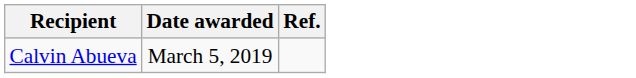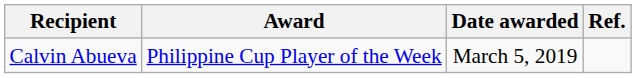+ column: Award | Philippine Cup Player of the Week
